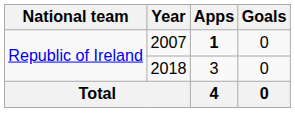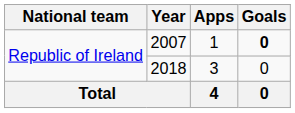2007 | Apps: bold -> normal
2007 | Goals: normal -> bold
